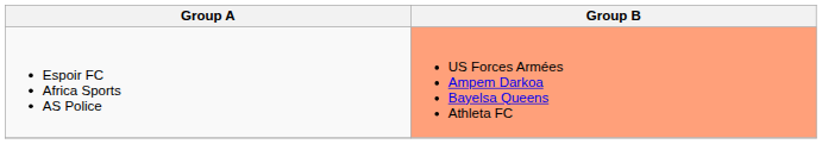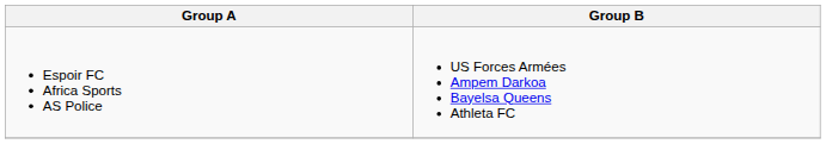Espoir FC Africa Sports AS Police | Group B: lightsalmon background -> no background
